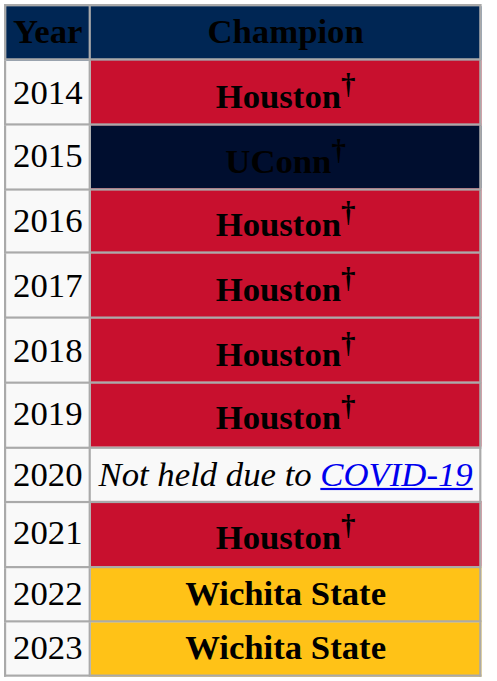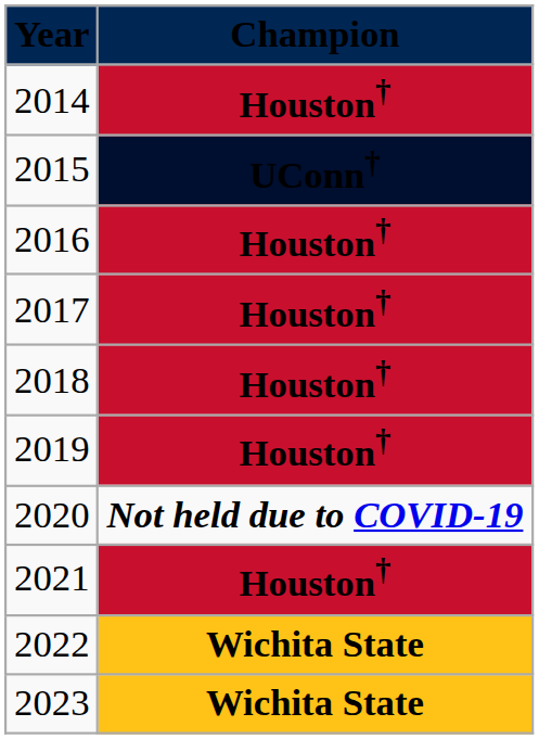2020 | Champion: normal -> bold
